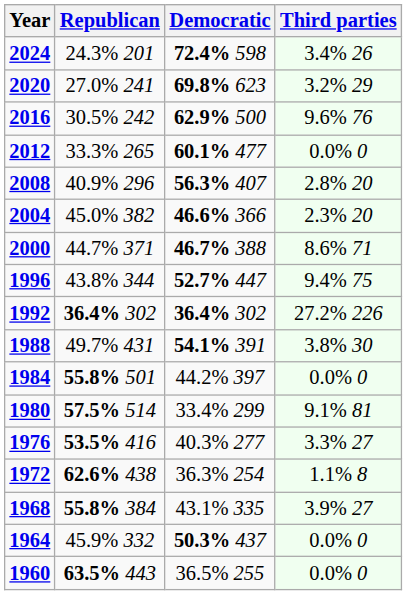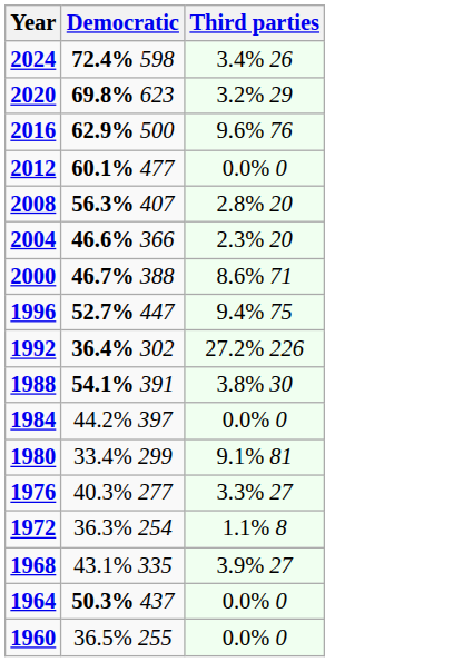- column: Republican | 24.3% 201 | 27.0% 241 | 30.5% 242 | 33.3% 265 | 40.9% 296 | 45.0% 382 | 44.7% 371 | 43.8% 344 | 36.4% 302 | 49.7% 431 | 55.8% 501 | 57.5% 514 | 53.5% 416 | 62.6% 438 | 55.8% 384 | 45.9% 332 | 63.5% 443
